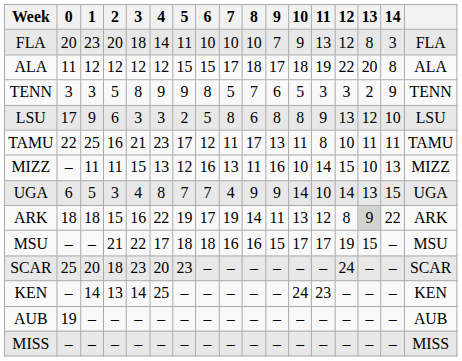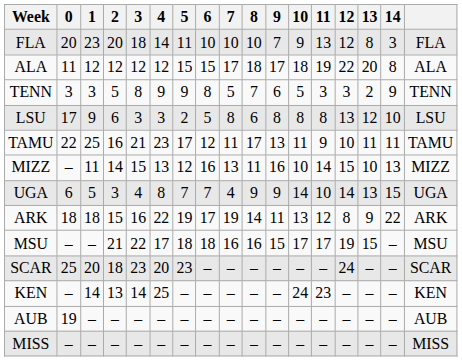row 5 | 11: 9 -> 8
row 6 | 11: 8 -> 9
row 7 | 2: 11 -> 14
row 9 | 13: lightgrey background -> no background
